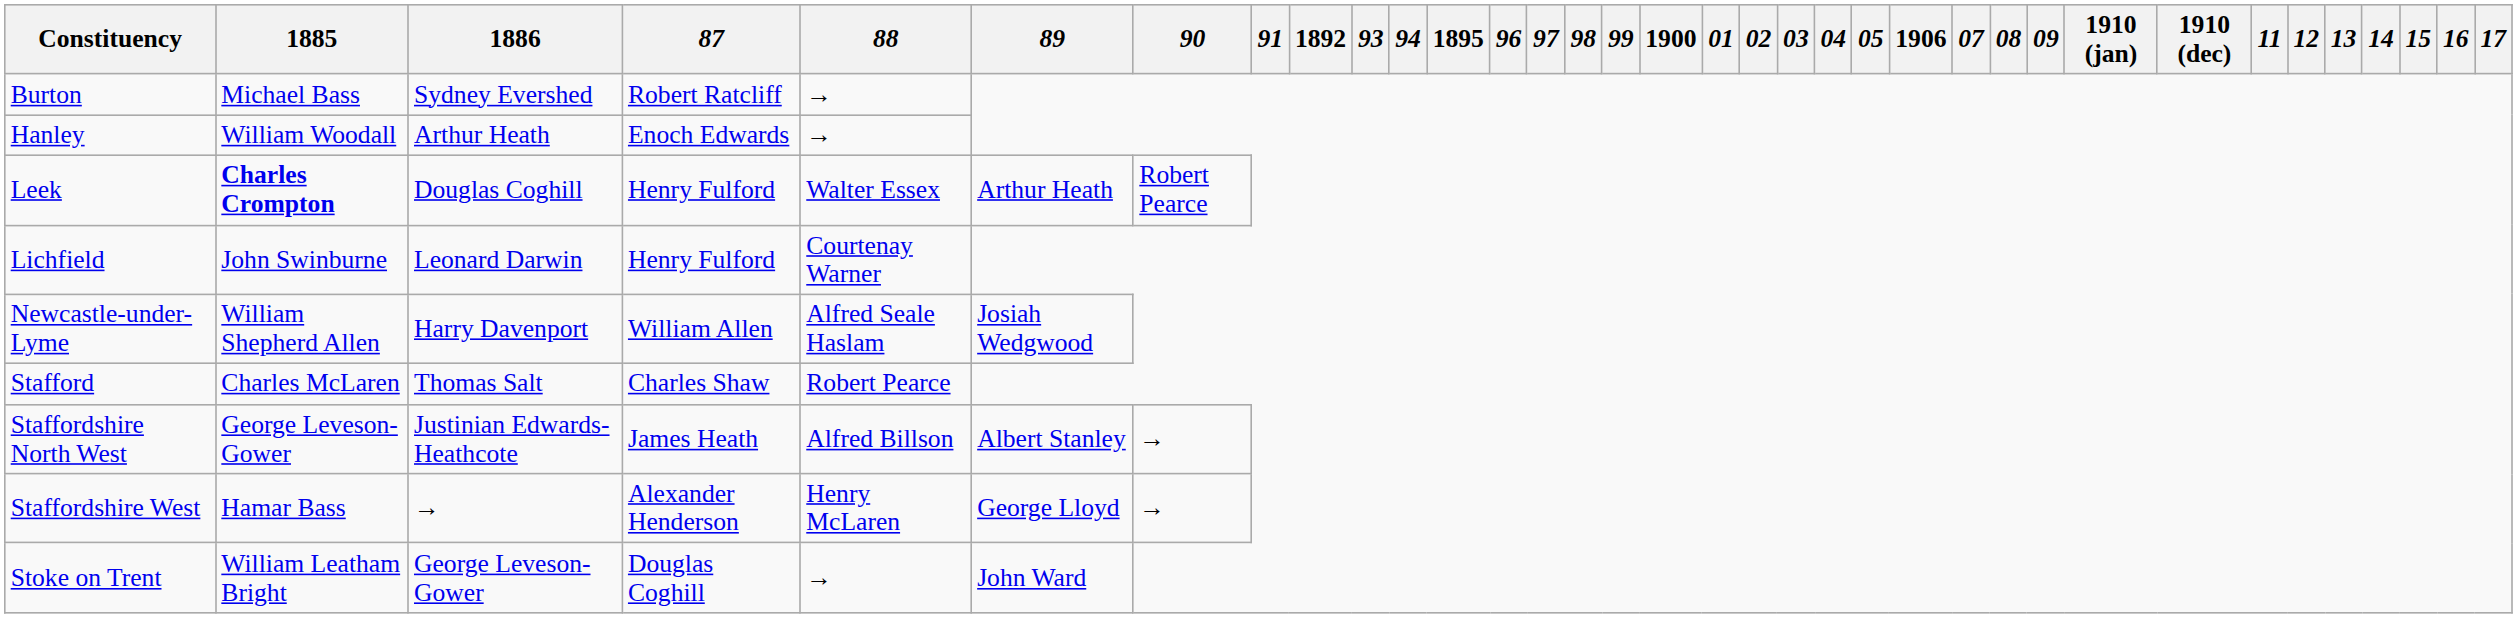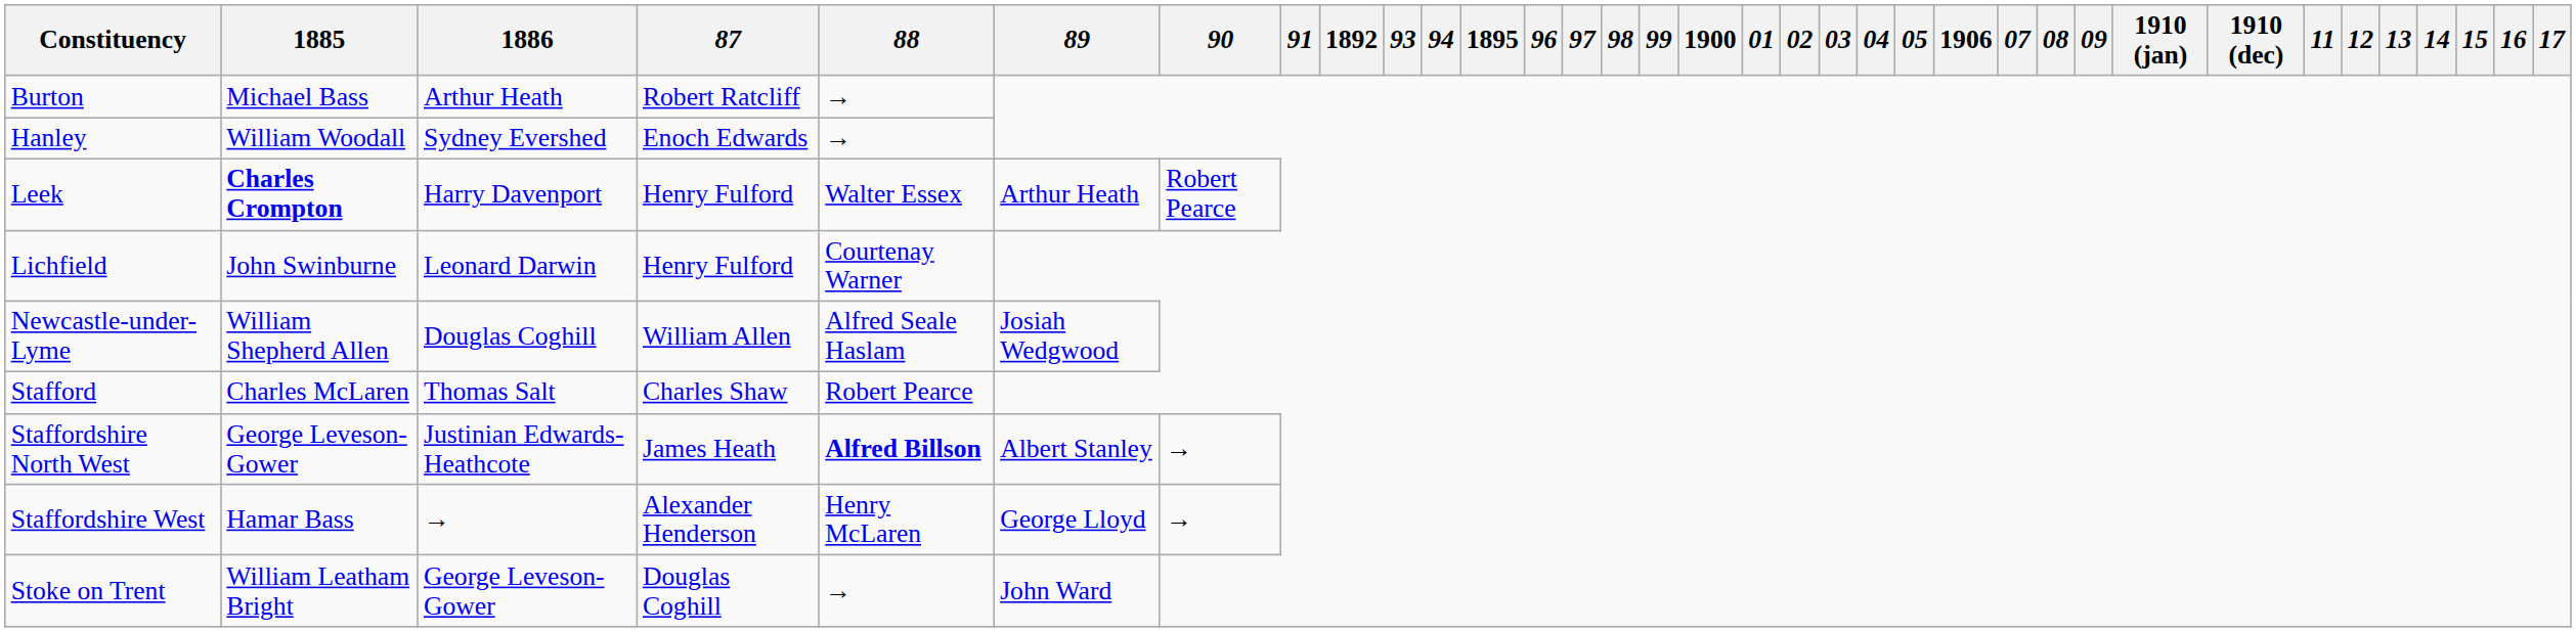Burton | 1886: Sydney Evershed -> Arthur Heath
Hanley | 1886: Arthur Heath -> Sydney Evershed
Leek | 1886: Douglas Coghill -> Harry Davenport
Newcastle-under-Lyme | 1886: Harry Davenport -> Douglas Coghill
Staffordshire North West | 88: normal -> bold
